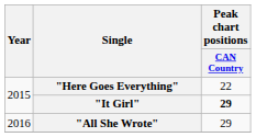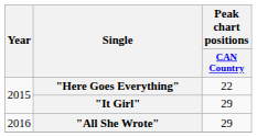"It Girl" | Peak chart positions / CAN Country: bold -> normal
